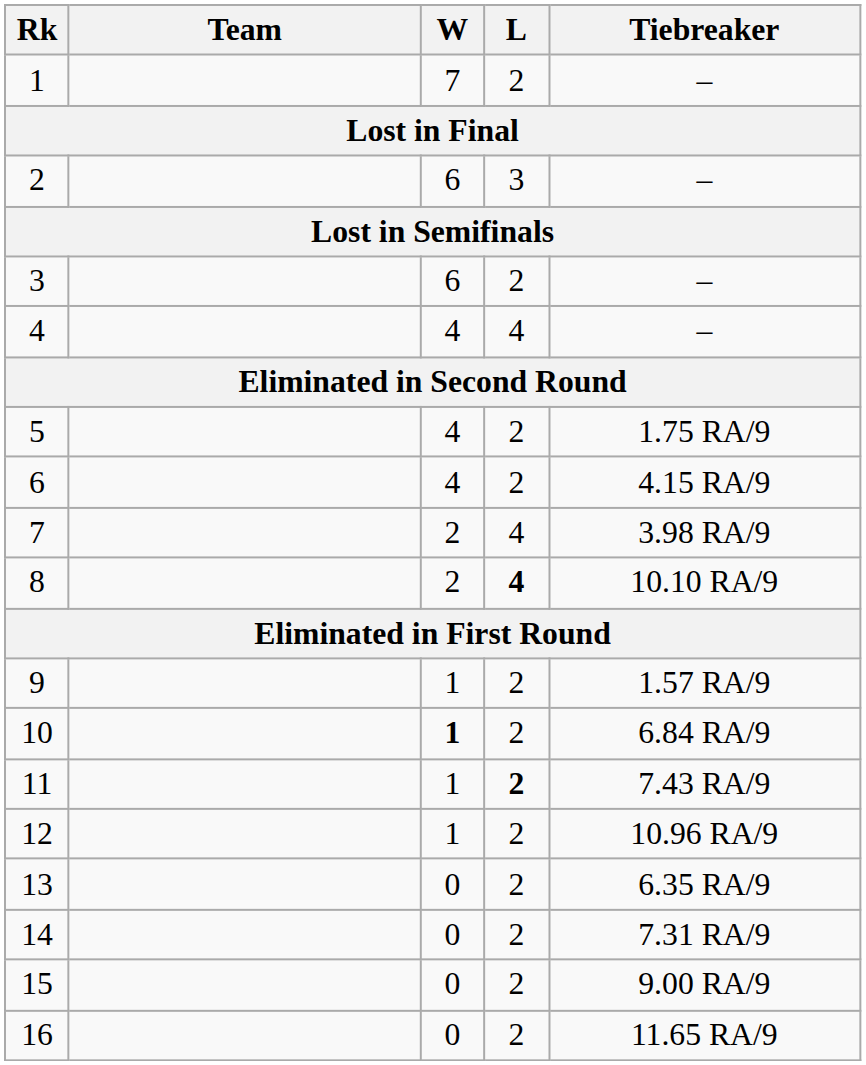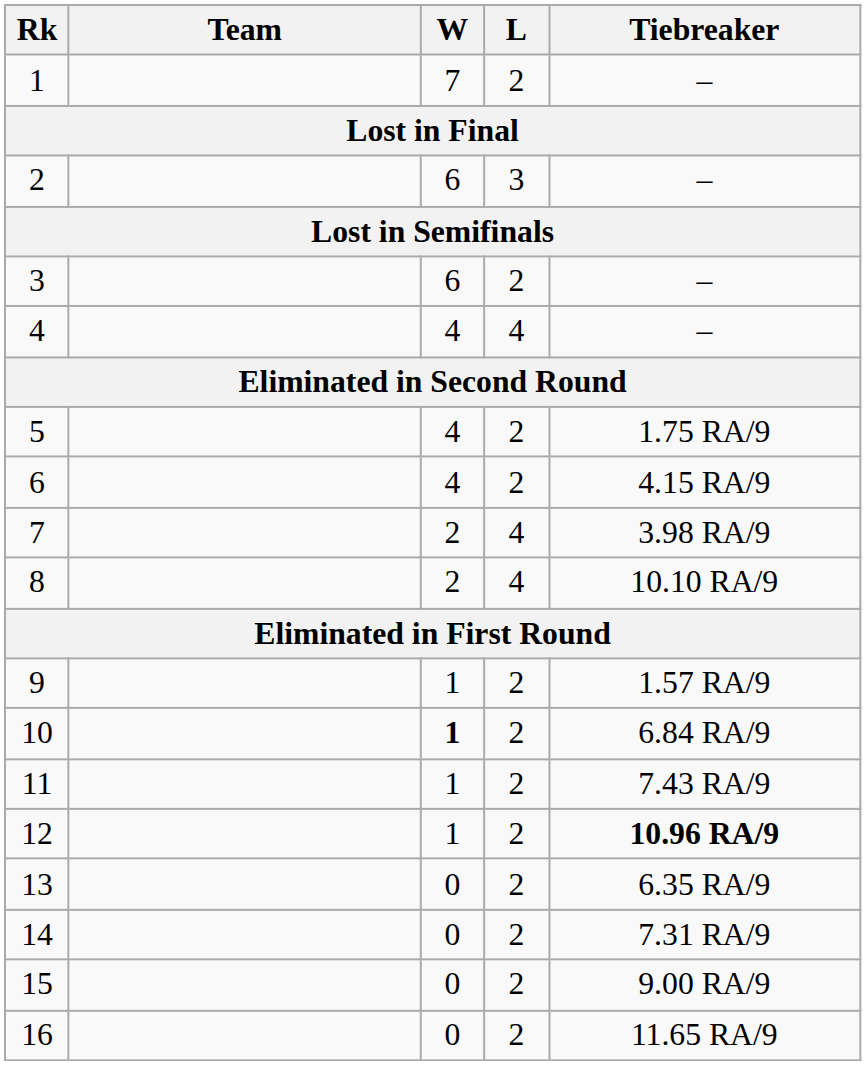8 | L: bold -> normal
11 | L: bold -> normal
12 | Tiebreaker: normal -> bold
